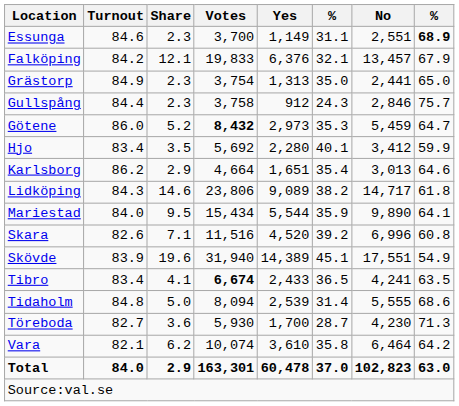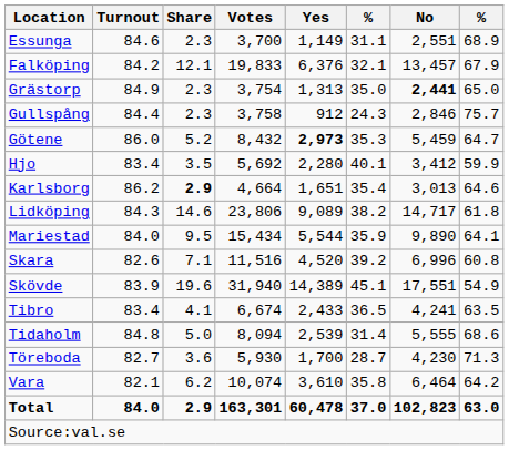Essunga | column 8: bold -> normal
Grästorp | No: normal -> bold
Götene | Votes: bold -> normal
Götene | Yes: normal -> bold
Karlsborg | Share: normal -> bold
Tibro | Votes: bold -> normal
